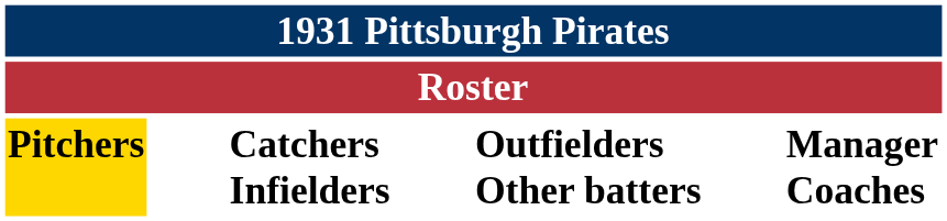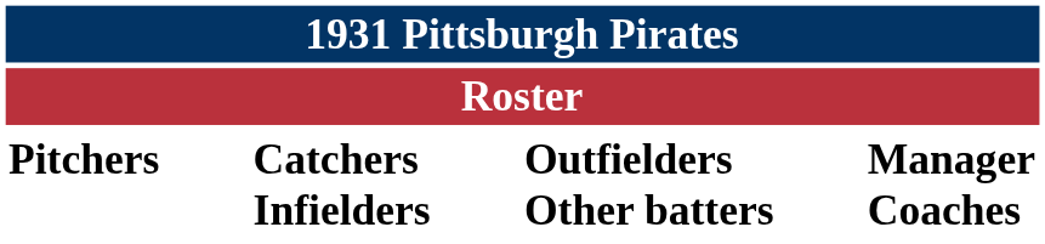Pitchers | column 1: gold background -> no background
